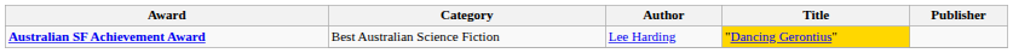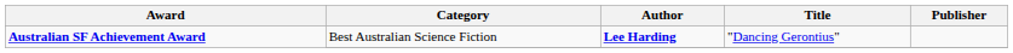row 2 | Author: normal -> bold
row 2 | Title: gold background -> no background
